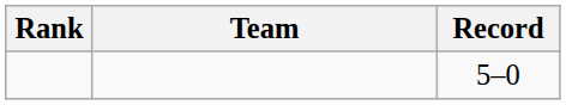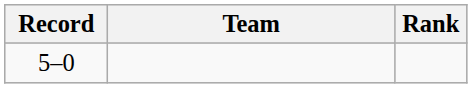columns swapped: Rank <-> Record
